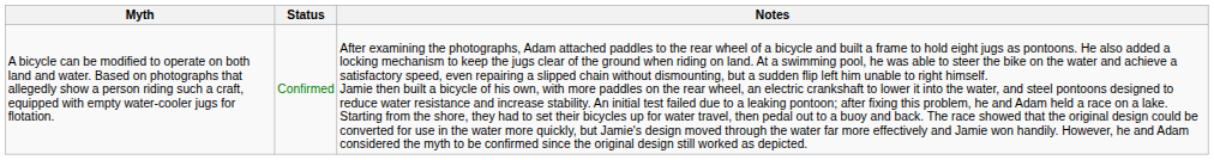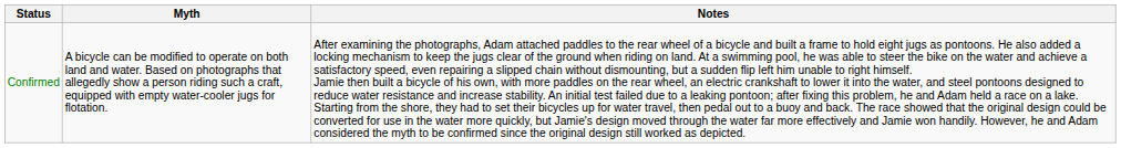columns swapped: Myth <-> Status
